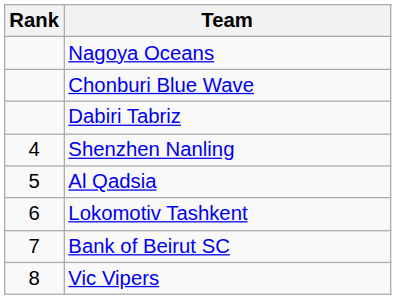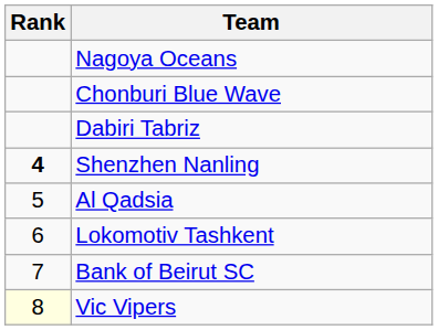Shenzhen Nanling | Rank: normal -> bold
Vic Vipers | Rank: no background -> lightyellow background
